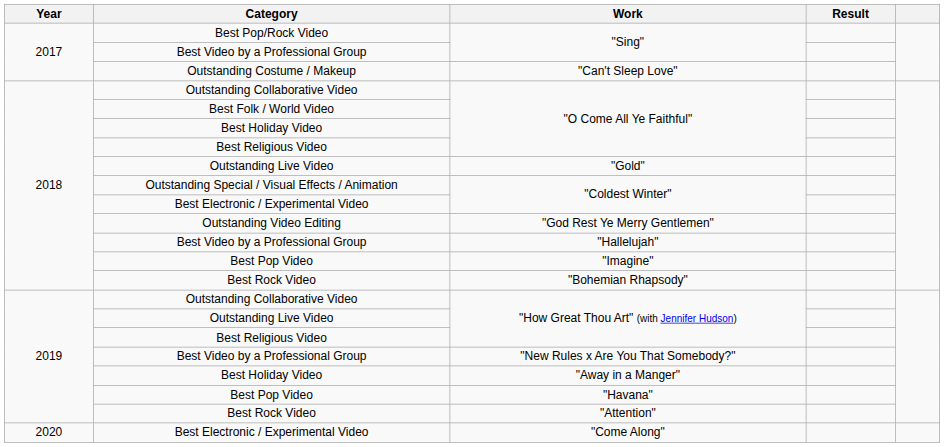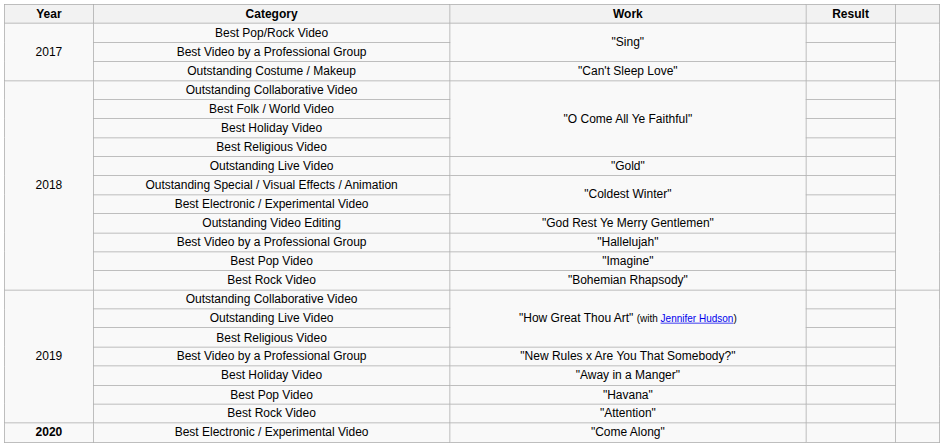"Come Along" | Year: normal -> bold
